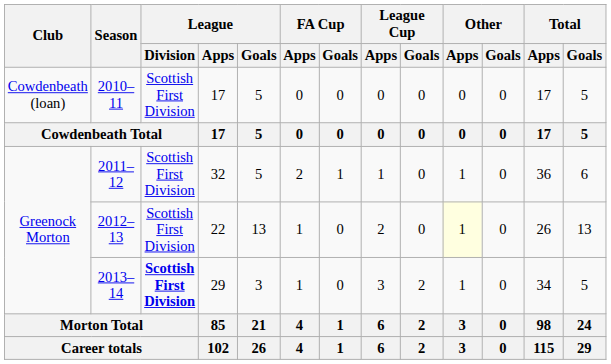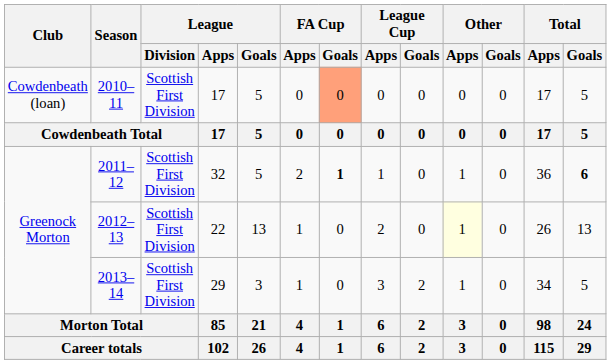2010–11 | FA Cup / Goals: no background -> lightsalmon background
2011–12 | FA Cup / Goals: normal -> bold
2011–12 | Total / Goals: normal -> bold
2013–14 | League / Division: bold -> normal
